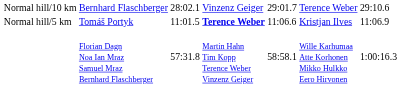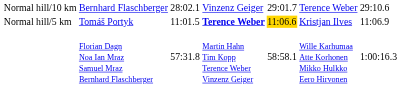Normal hill/5 km | column 5: no background -> gold background
